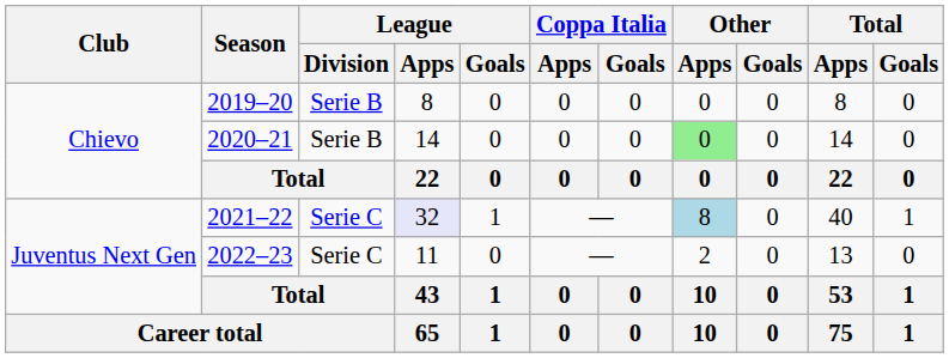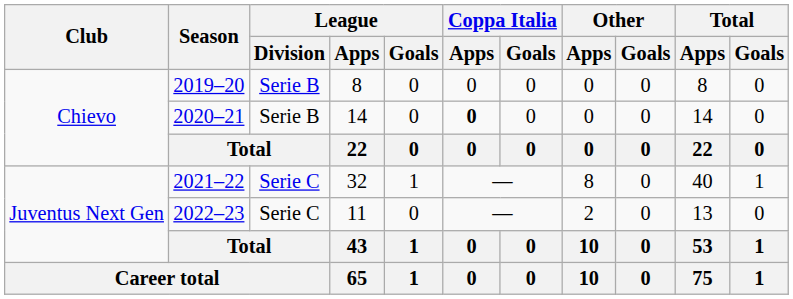2020–21 | Coppa Italia / Apps: normal -> bold
2020–21 | Other / Apps: lightgreen background -> no background
2021–22 | League / Apps: lavender background -> no background
2021–22 | Other / Apps: lightblue background -> no background
